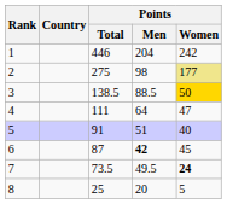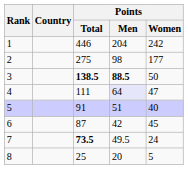2 | Points / Women: khaki background -> no background
3 | Points / Total: normal -> bold
3 | Points / Men: normal -> bold
3 | Points / Women: gold background -> no background
4 | Points / Men: no background -> lavender background
6 | Points / Men: bold -> normal
7 | Points / Total: normal -> bold
7 | Points / Women: bold -> normal
